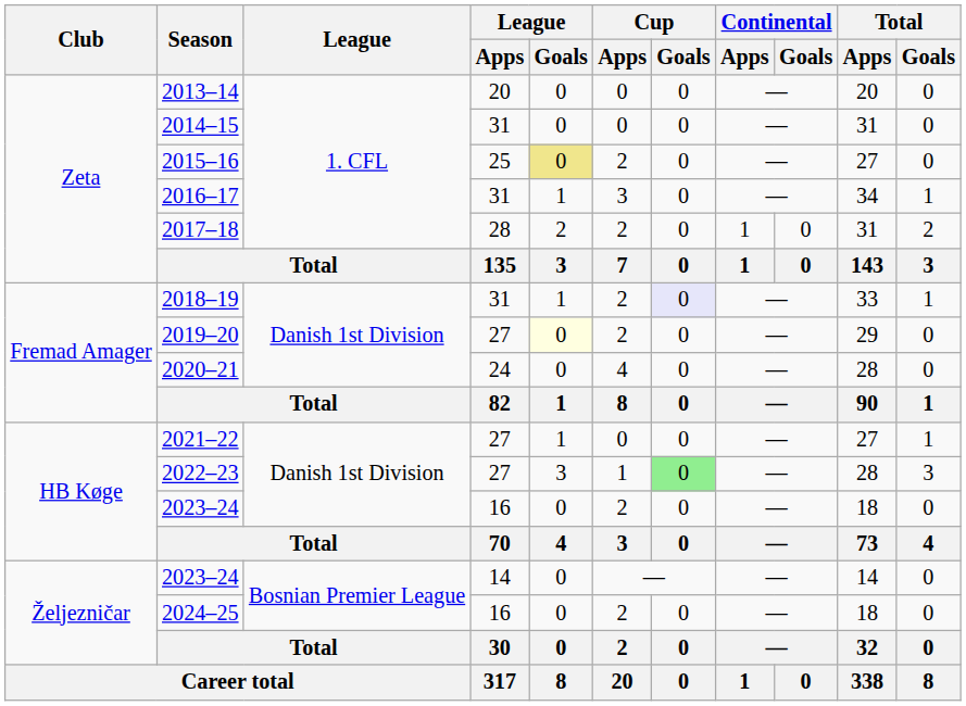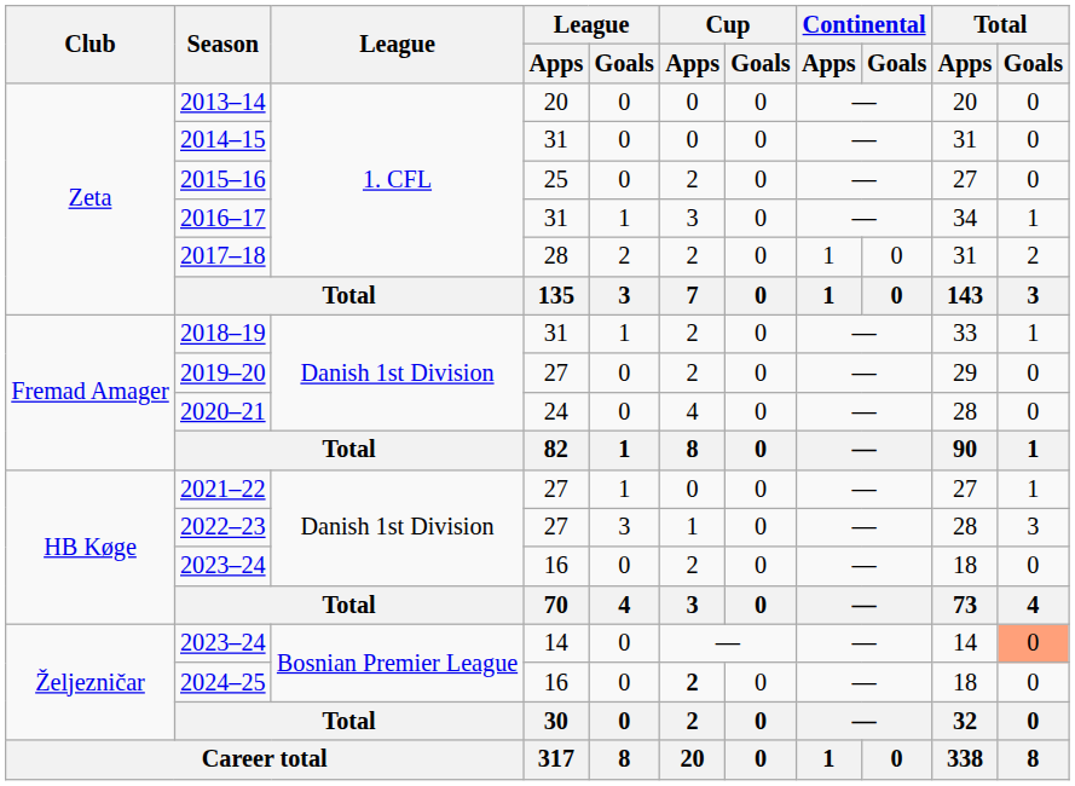2015–16 | League / Goals: khaki background -> no background
2018–19 | Cup / Goals: lavender background -> no background
2019–20 | League / Goals: lightyellow background -> no background
2022–23 | Cup / Goals: lightgreen background -> no background
2023–24 / 14 | Total / Goals: no background -> lightsalmon background
2024–25 | Cup / Apps: normal -> bold
